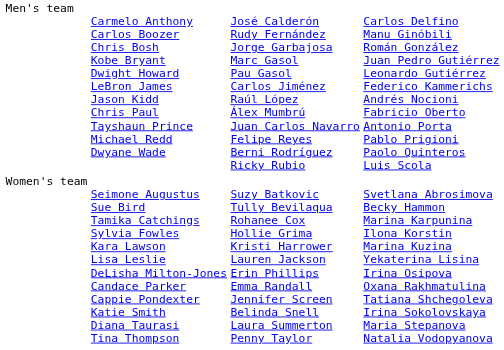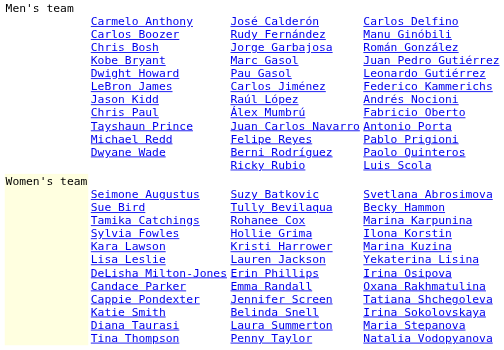Women's team | column 1: no background -> lightyellow background
